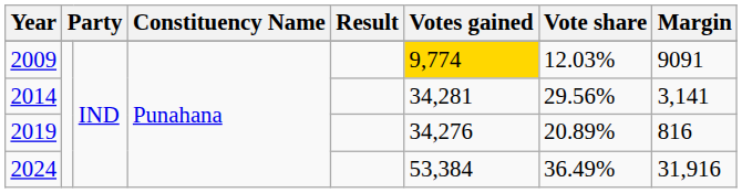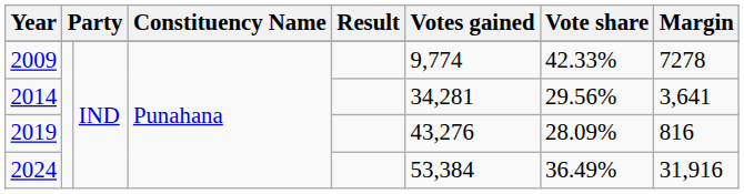2009 | Votes gained: gold background -> no background
2009 | Vote share: 12.03% -> 42.33%
2009 | Margin: 9091 -> 7278
2014 | Margin: 3,141 -> 3,641
2019 | Votes gained: 34,276 -> 43,276
2019 | Vote share: 20.89% -> 28.09%
